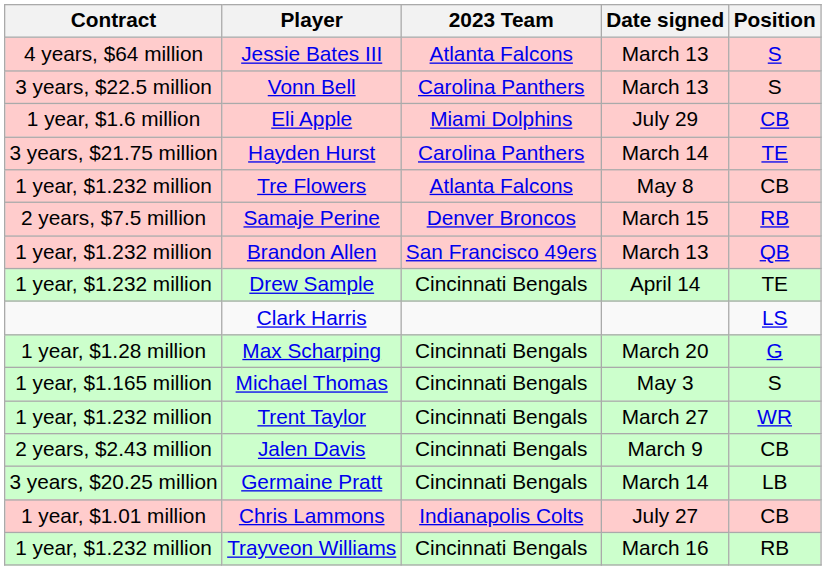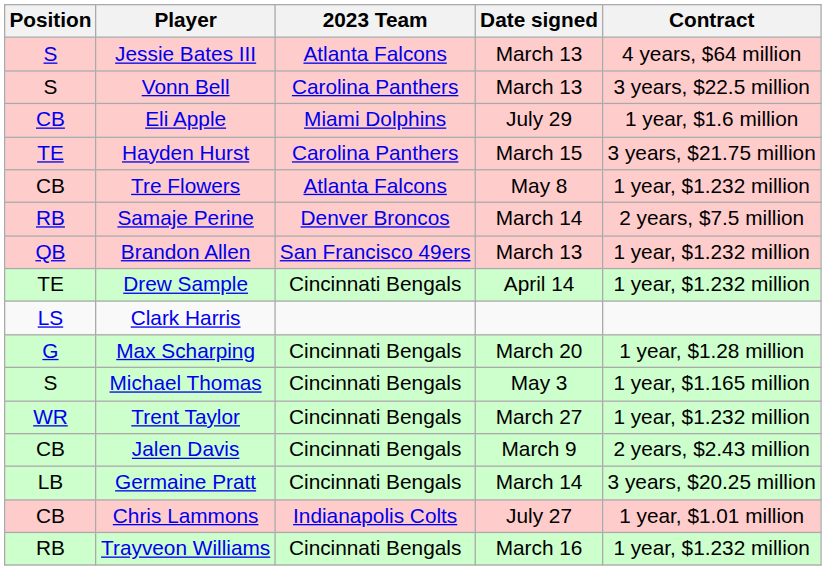columns swapped: Position <-> Contract
Hayden Hurst | Date signed: March 14 -> March 15
Samaje Perine | Date signed: March 15 -> March 14
